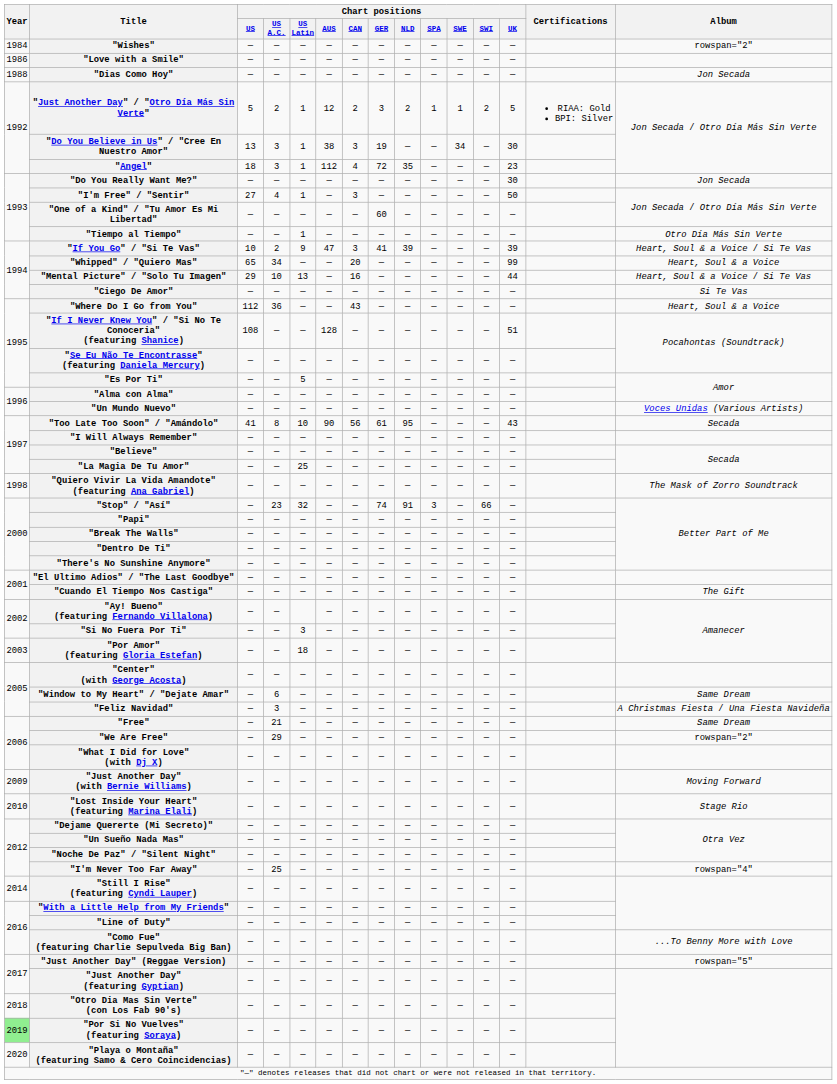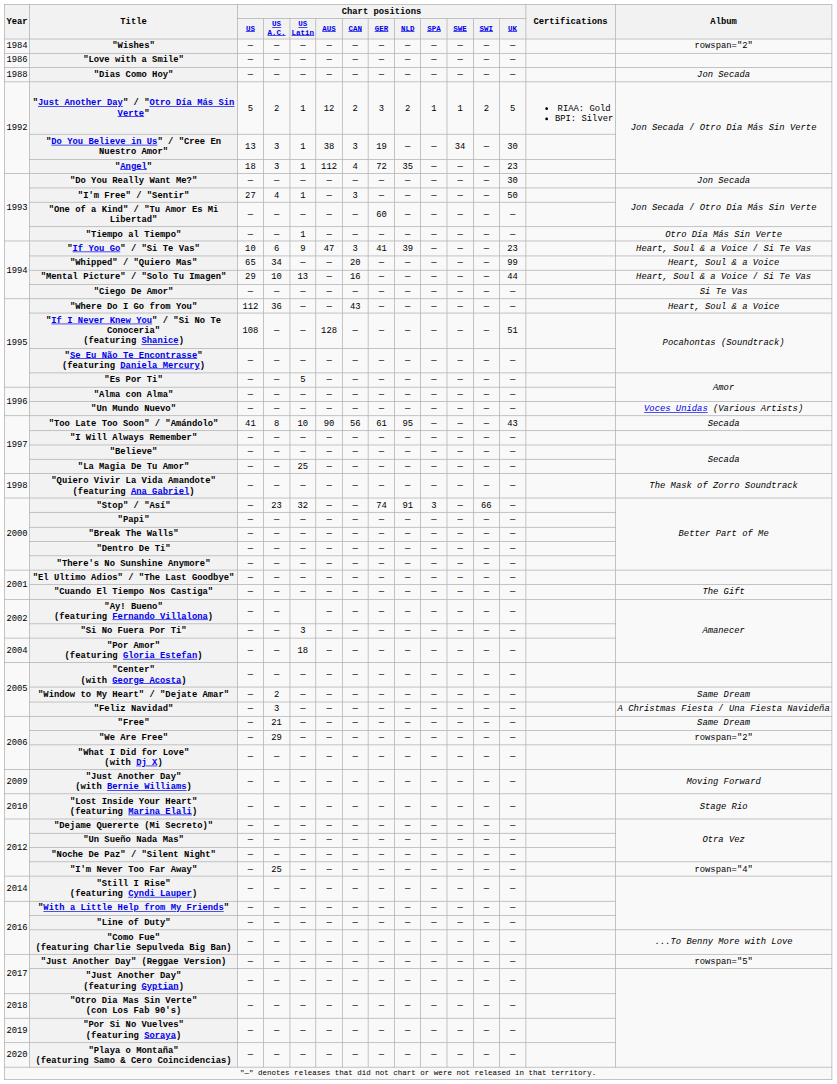"If You Go" / "Si Te Vas" | Chart positions / US A.C.: 2 -> 6
"If You Go" / "Si Te Vas" | Chart positions / UK: 39 -> 23
"Por Amor" (featuring Gloria Estefan) | Year: 2003 -> 2004
"Window to My Heart" / "Dejate Amar" | Chart positions / US A.C.: 6 -> 2
"Por Si No Vuelves" (featuring Soraya) | Year: lightgreen background -> no background
